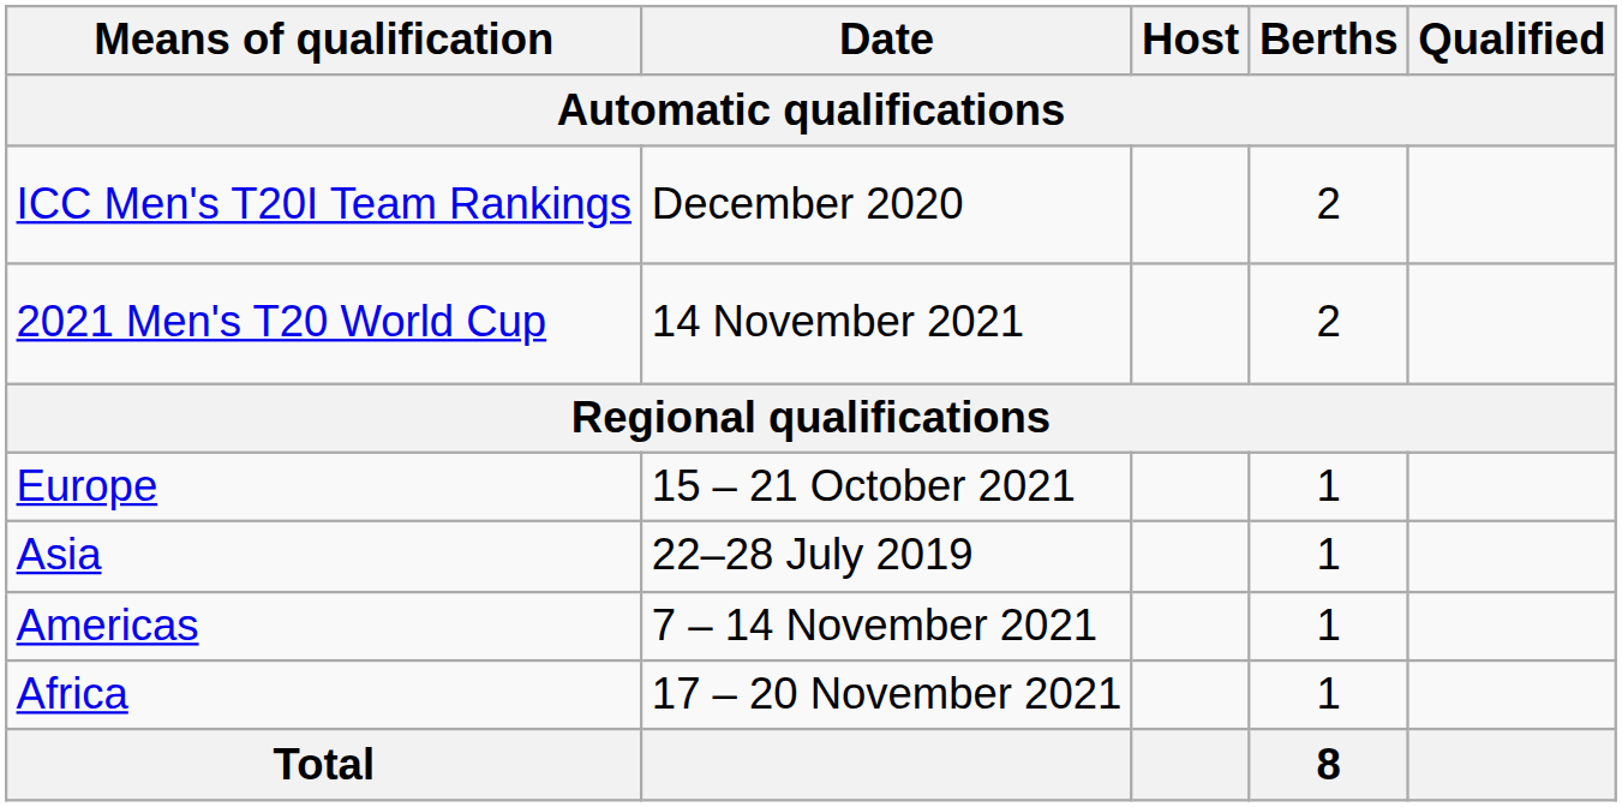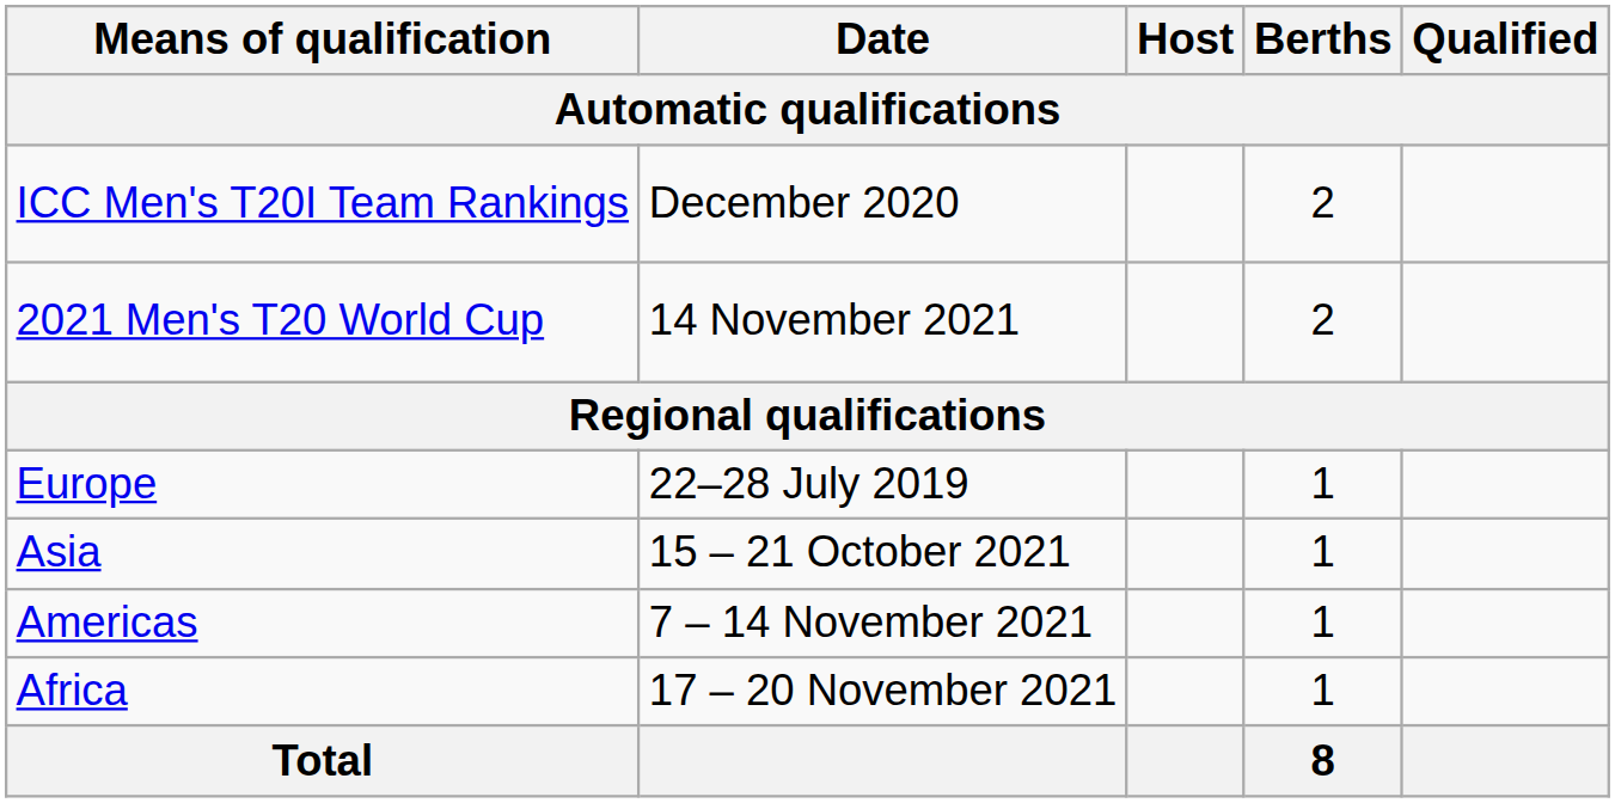Europe | Date: 15 – 21 October 2021 -> 22–28 July 2019
Asia | Date: 22–28 July 2019 -> 15 – 21 October 2021
